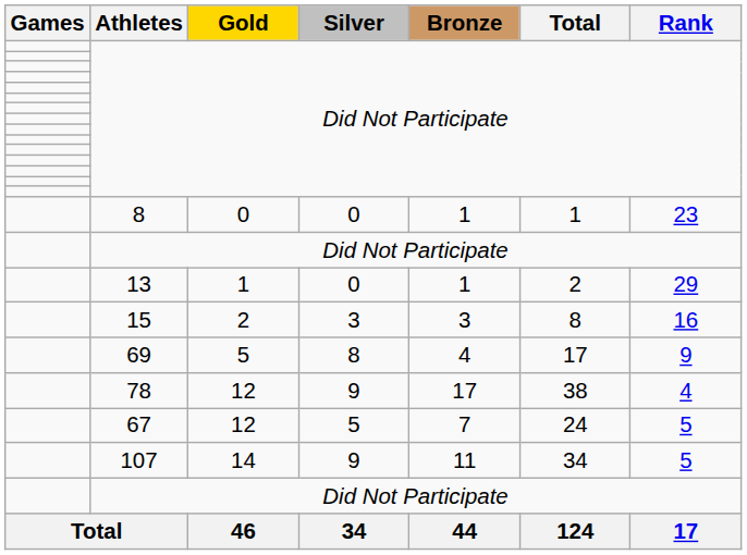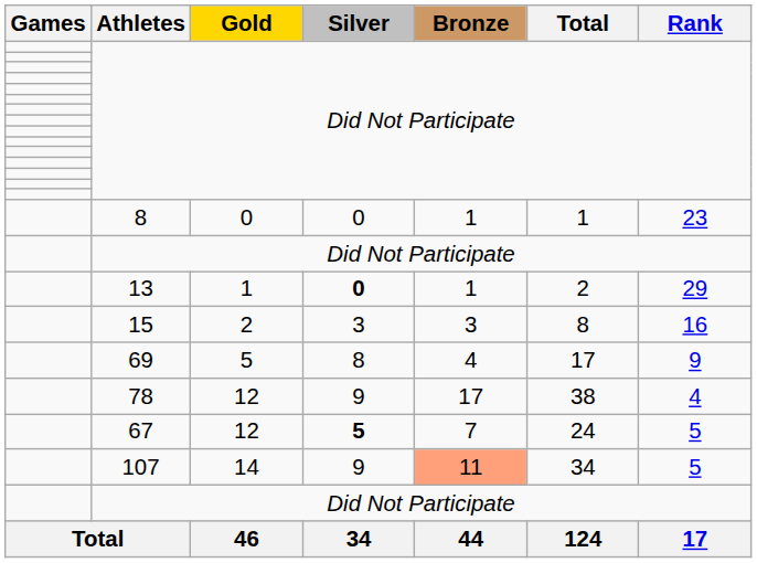13 | Silver: normal -> bold
67 | Silver: normal -> bold
107 | Bronze: no background -> lightsalmon background
